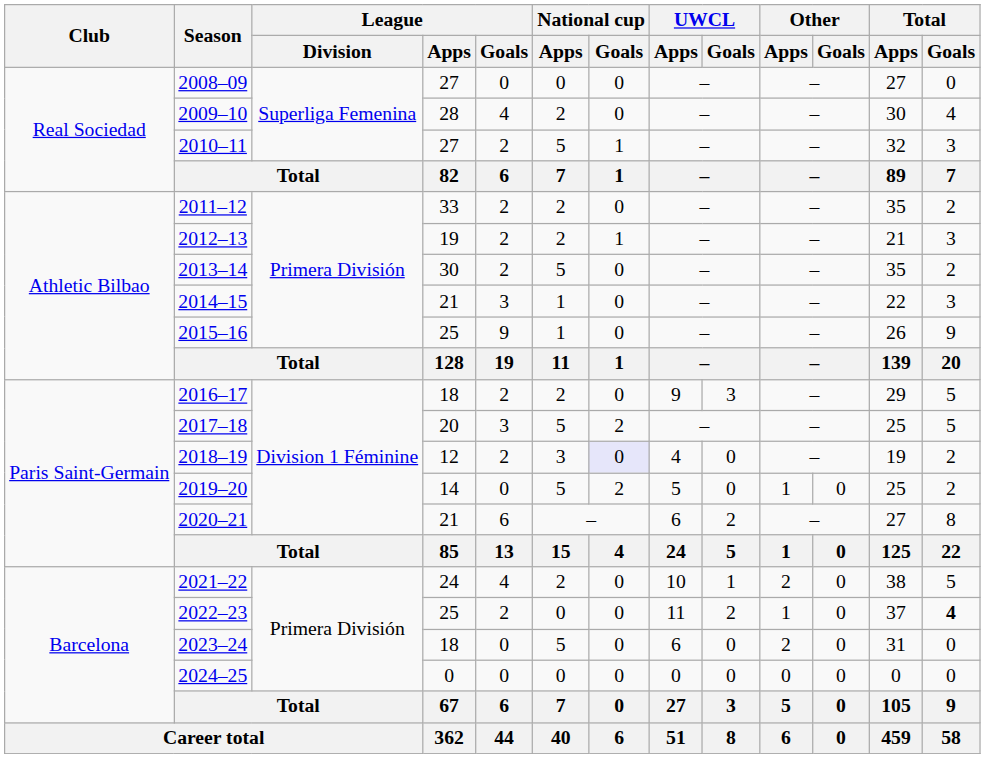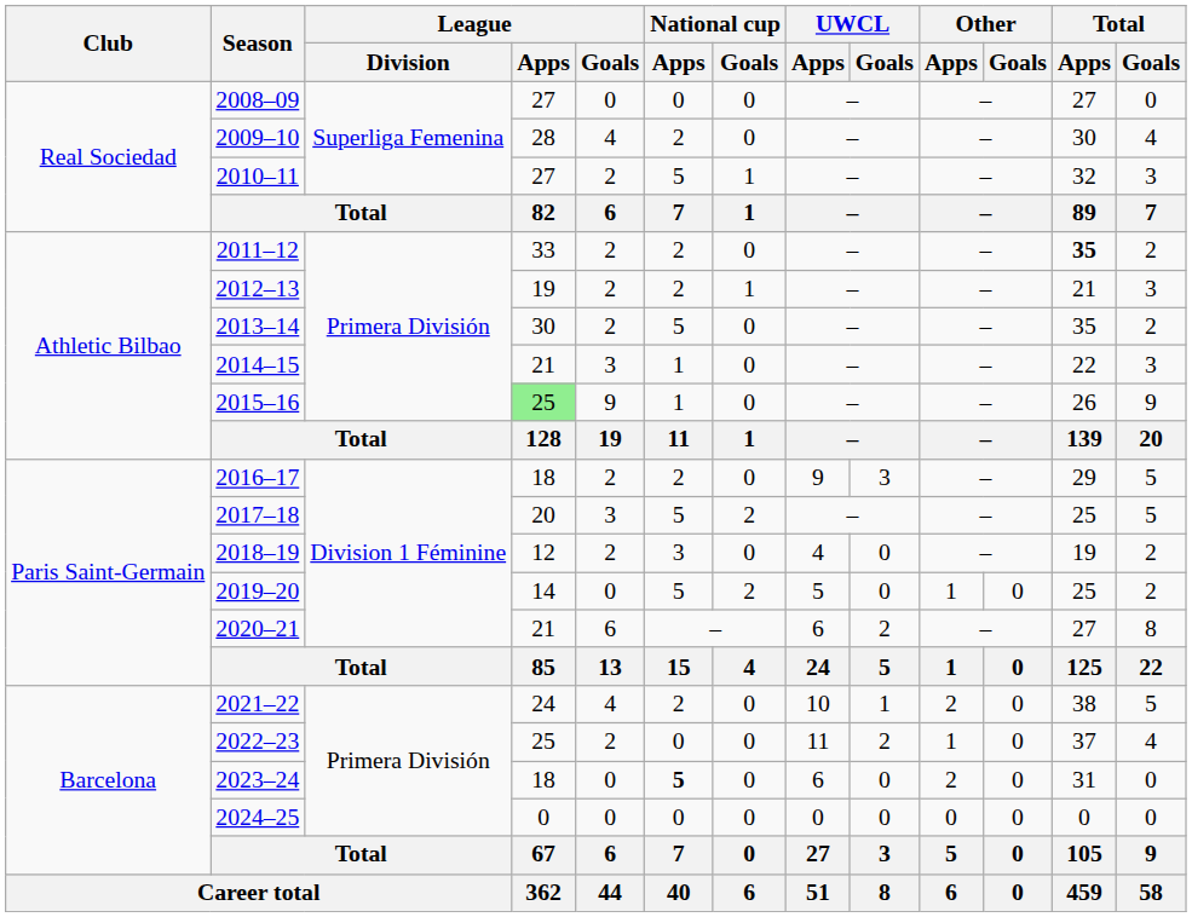2011–12 | Total / Apps: normal -> bold
2015–16 | League / Apps: no background -> lightgreen background
2018–19 | National cup / Goals: lavender background -> no background
2022–23 | Total / Goals: bold -> normal
2023–24 | National cup / Apps: normal -> bold
